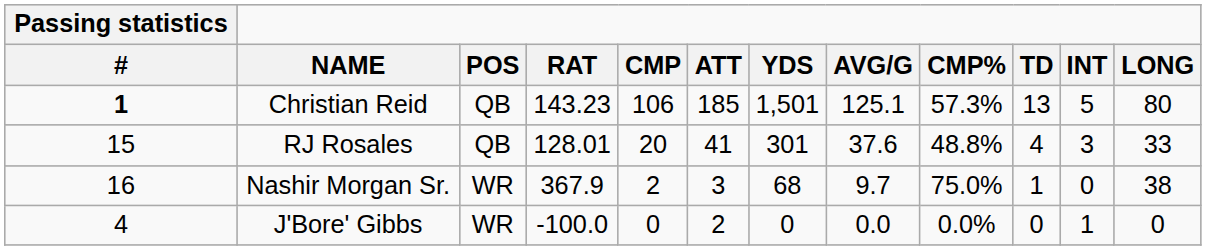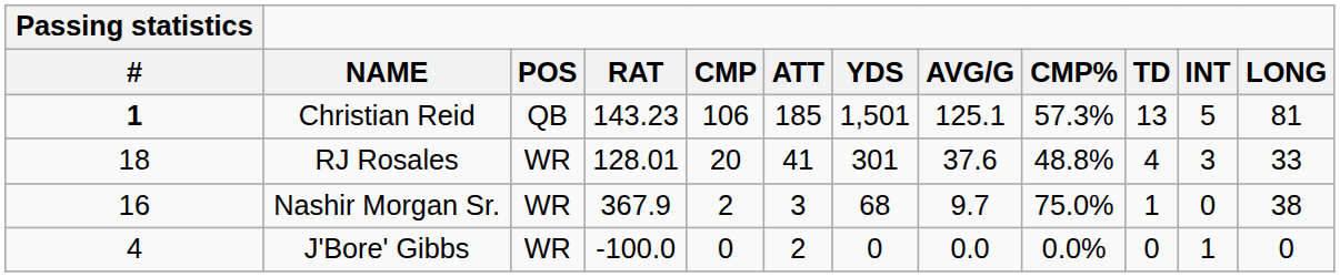Christian Reid | LONG: 80 -> 81
RJ Rosales | Passing statistics / #: 15 -> 18
RJ Rosales | POS: QB -> WR
